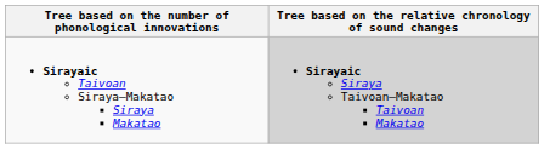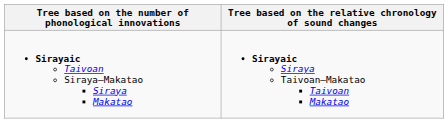Sirayaic Taivoan Siraya–Makatao Siraya Makatao | Tree based on the relative chronology of sound changes: lightgrey background -> no background
